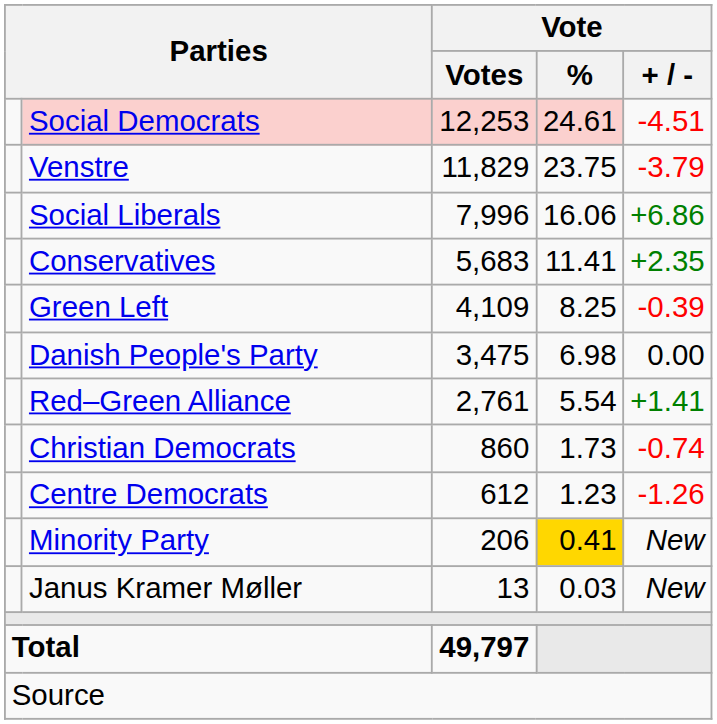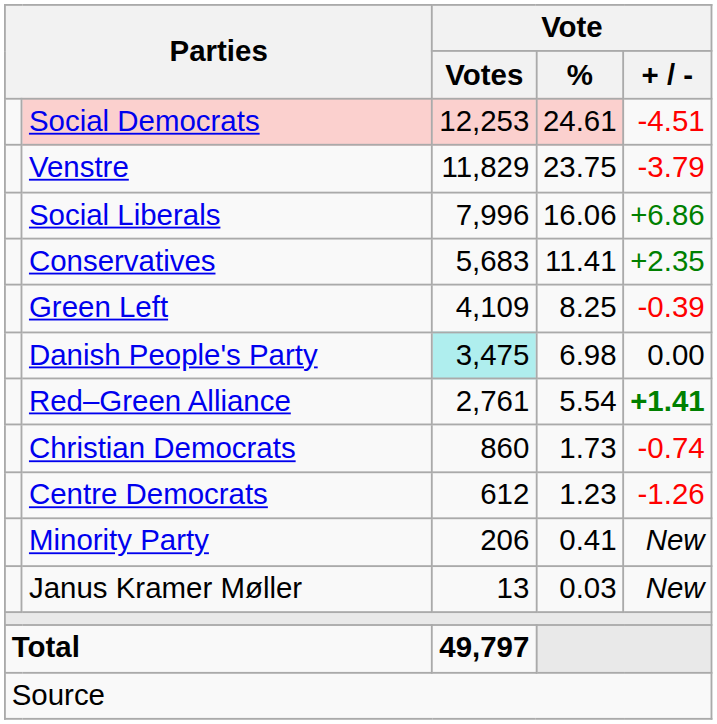Danish People's Party | Vote / Votes: no background -> paleturquoise background
Red–Green Alliance | Vote / + / -: normal -> bold
Minority Party | Vote / %: gold background -> no background
